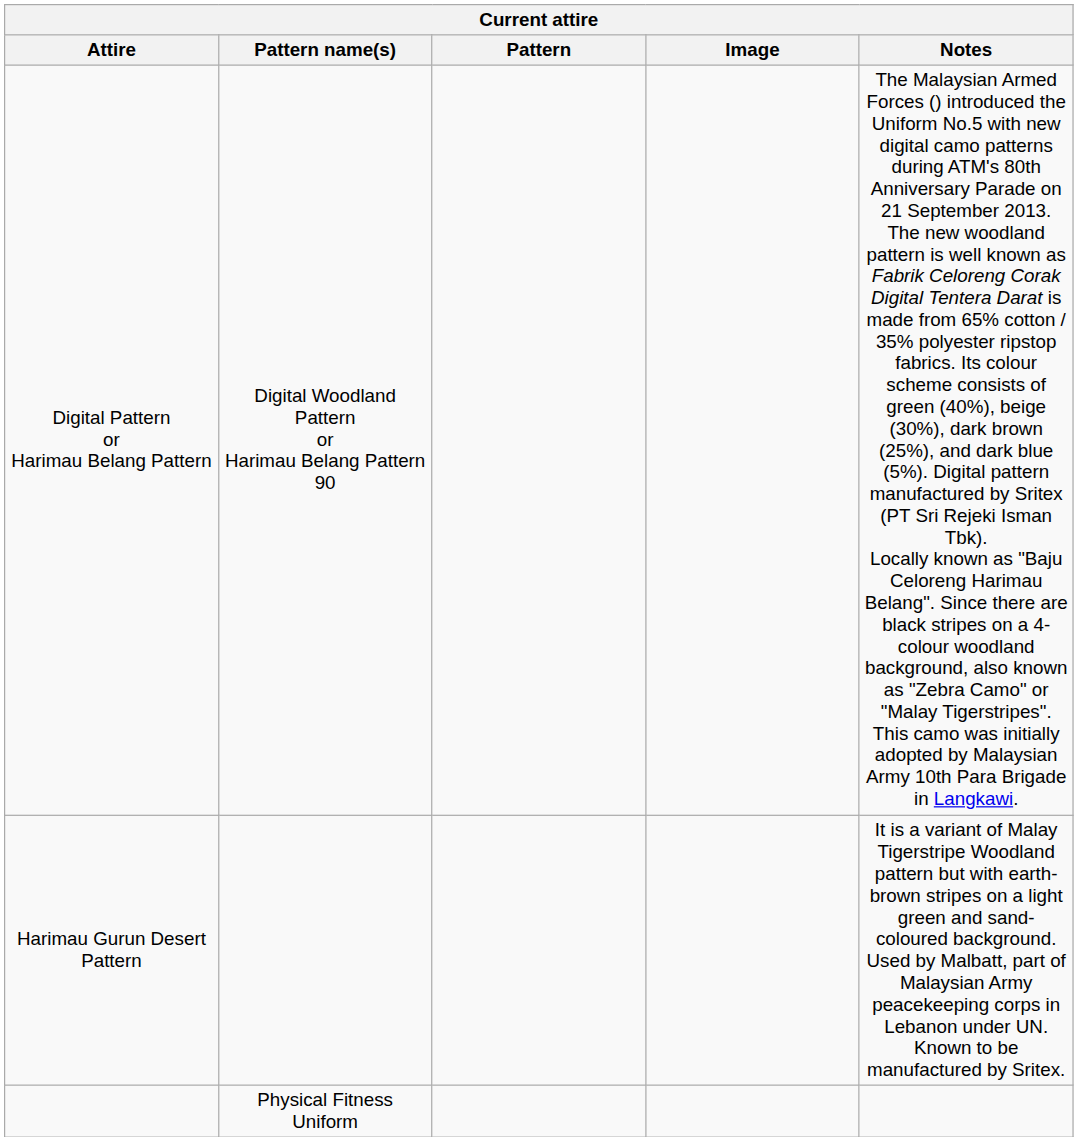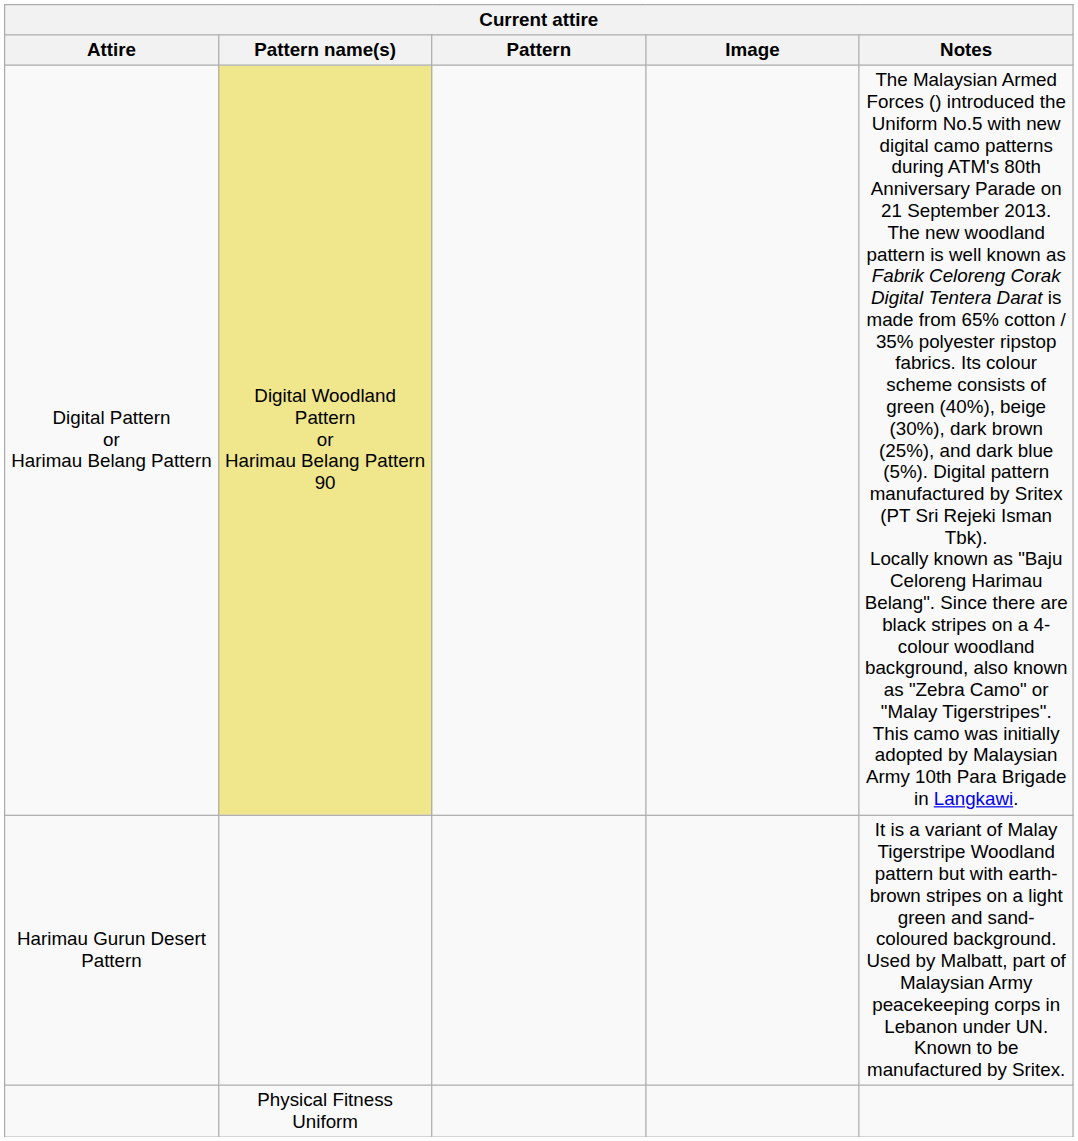Digital Pattern or Harimau Belang Pattern | Pattern name(s): no background -> khaki background
